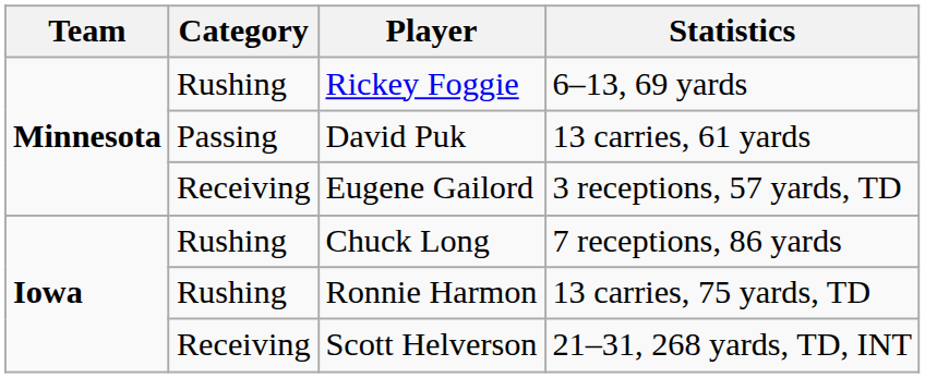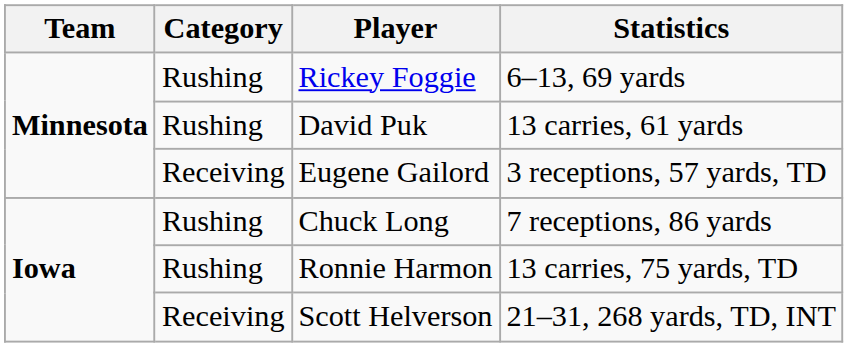David Puk | Category: Passing -> Rushing
